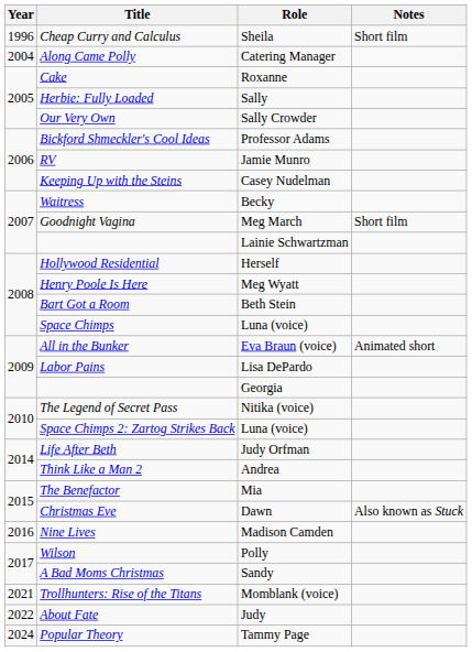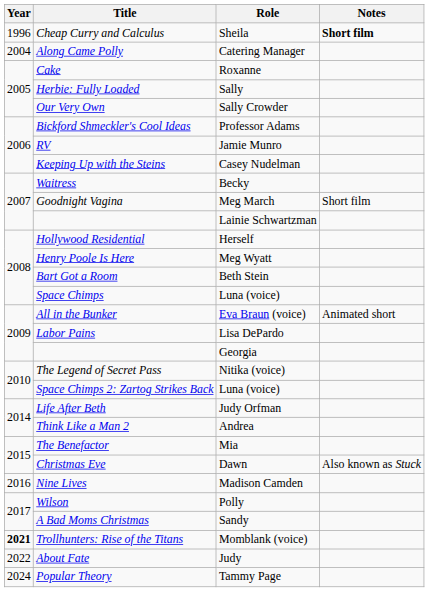Cheap Curry and Calculus | Notes: normal -> bold
Trollhunters: Rise of the Titans | Year: normal -> bold
